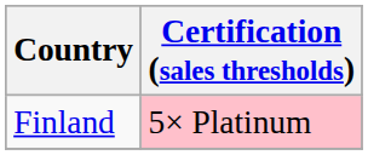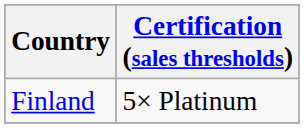Finland | Certification (sales thresholds): pink background -> no background
